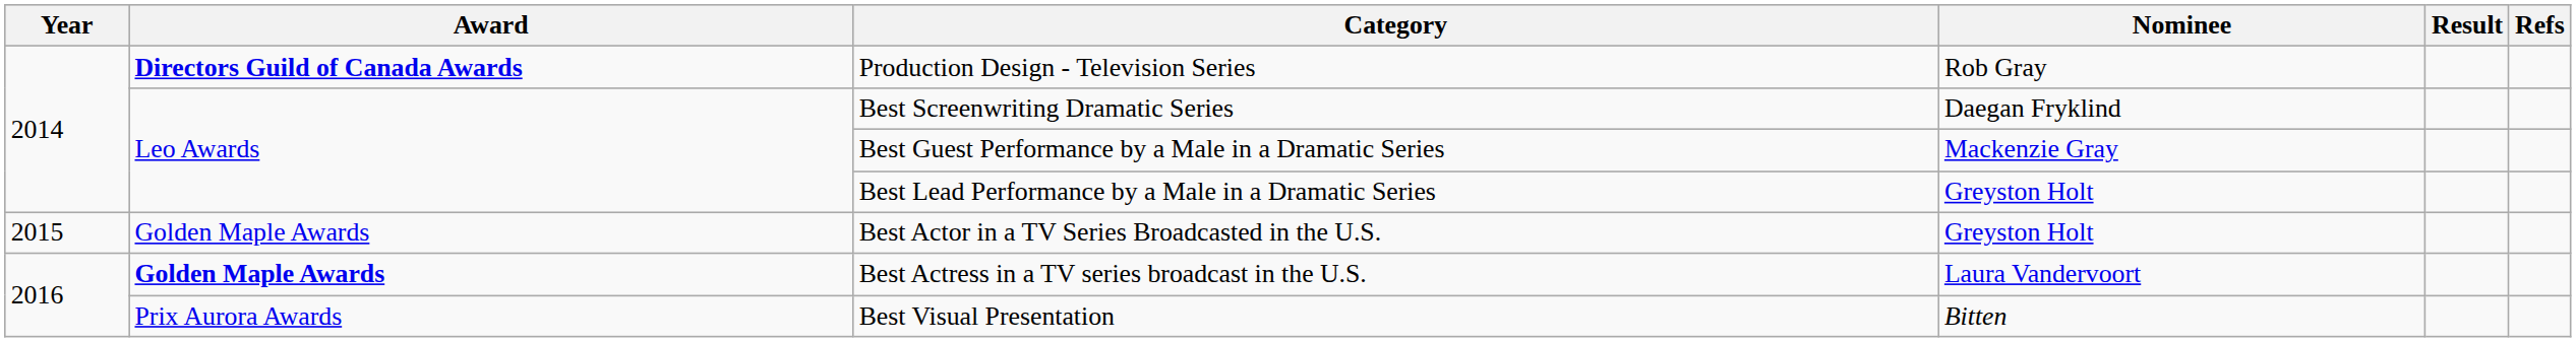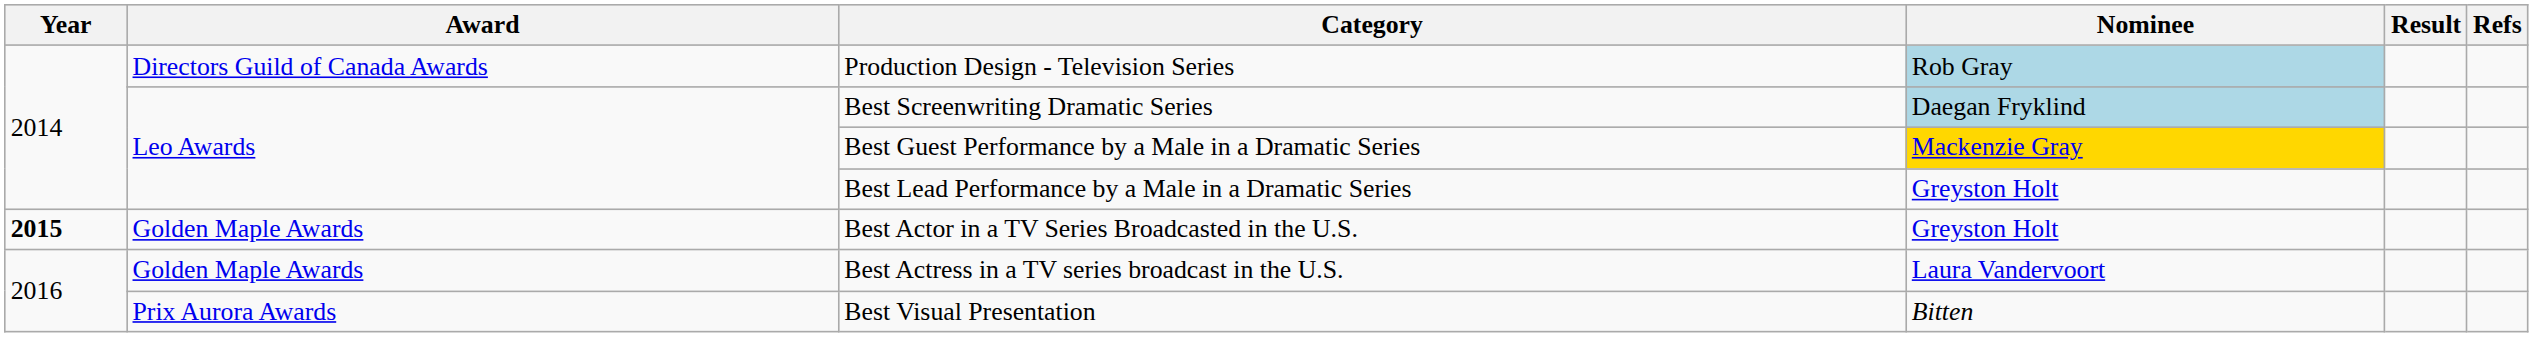Production Design - Television Series | Award: bold -> normal
Production Design - Television Series | Nominee: no background -> lightblue background
Best Screenwriting Dramatic Series | Nominee: no background -> lightblue background
Best Guest Performance by a Male in a Dramatic Series | Nominee: no background -> gold background
Best Actor in a TV Series Broadcasted in the U.S. | Year: normal -> bold
Best Actress in a TV series broadcast in the U.S. | Award: bold -> normal
